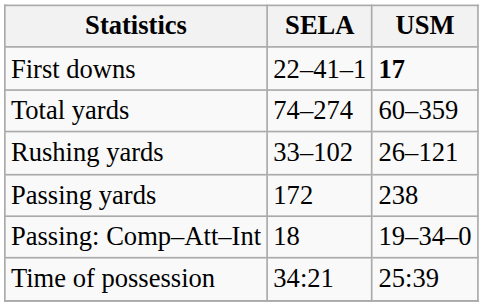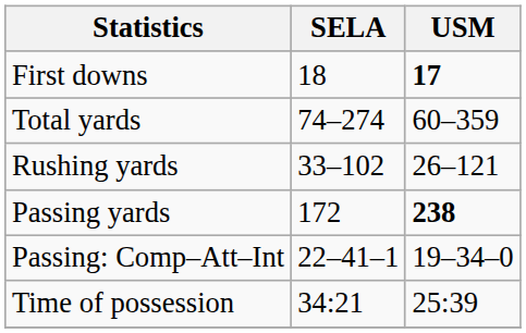First downs | SELA: 22–41–1 -> 18
Passing yards | USM: normal -> bold
Passing: Comp–Att–Int | SELA: 18 -> 22–41–1
